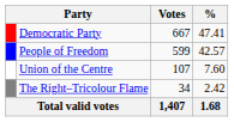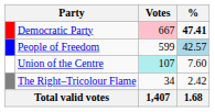Democratic Party | Votes: no background -> pink background
Democratic Party | %: normal -> bold
People of Freedom | %: no background -> lightblue background
Union of the Centre | Votes: no background -> paleturquoise background
